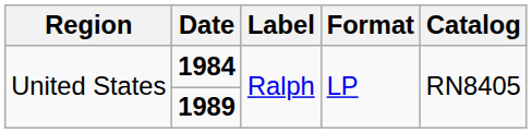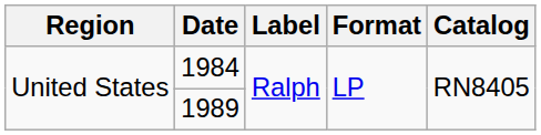1984 | Date: bold -> normal
1989 | Date: bold -> normal
